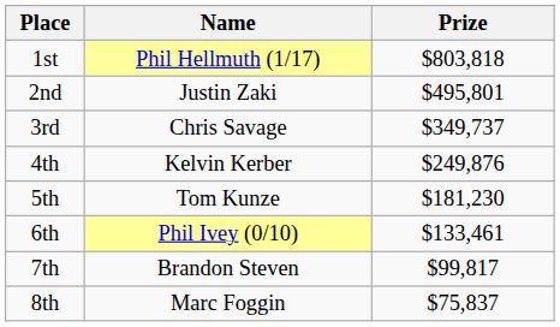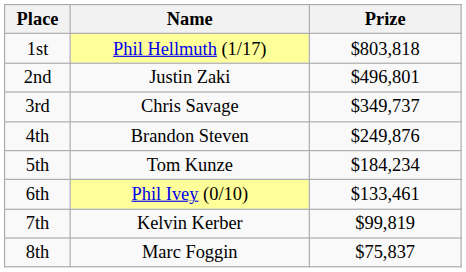2nd | Prize: $495,801 -> $496,801
4th | Name: Kelvin Kerber -> Brandon Steven
5th | Prize: $181,230 -> $184,234
7th | Name: Brandon Steven -> Kelvin Kerber
7th | Prize: $99,817 -> $99,819
